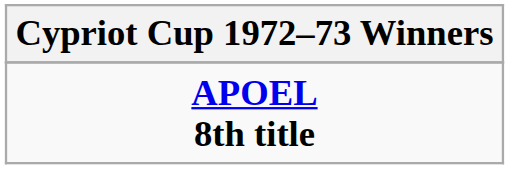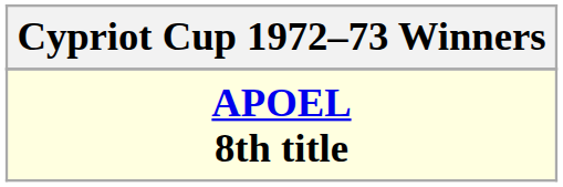row 2 | column 1: no background -> lightyellow background
